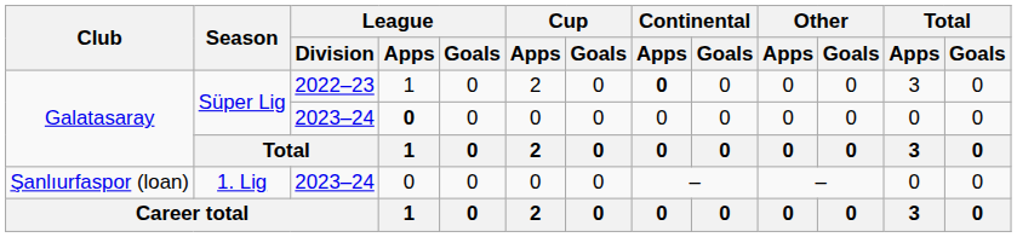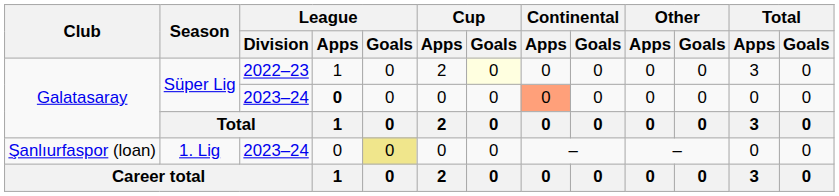Galatasaray / 2022–23 | Cup / Goals: no background -> lightyellow background
Galatasaray / 2022–23 | Continental / Apps: bold -> normal
Galatasaray / 2023–24 | Continental / Apps: no background -> lightsalmon background
Şanlıurfaspor (loan) | League / Goals: no background -> khaki background
